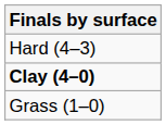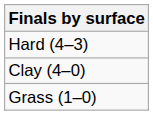row 3 | column 1: bold -> normal
